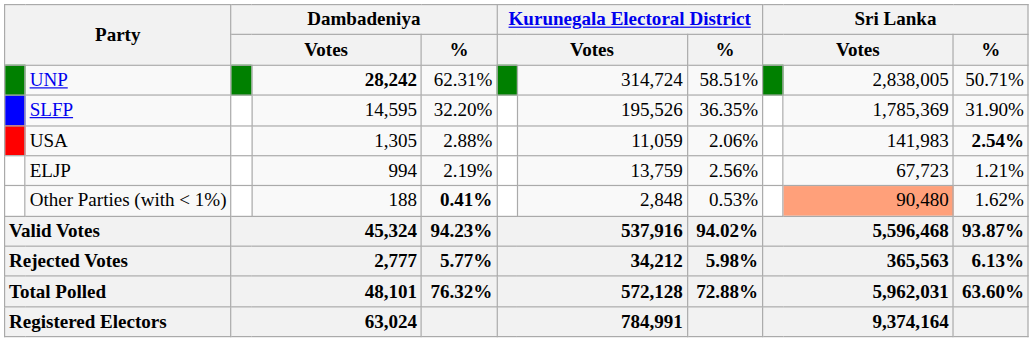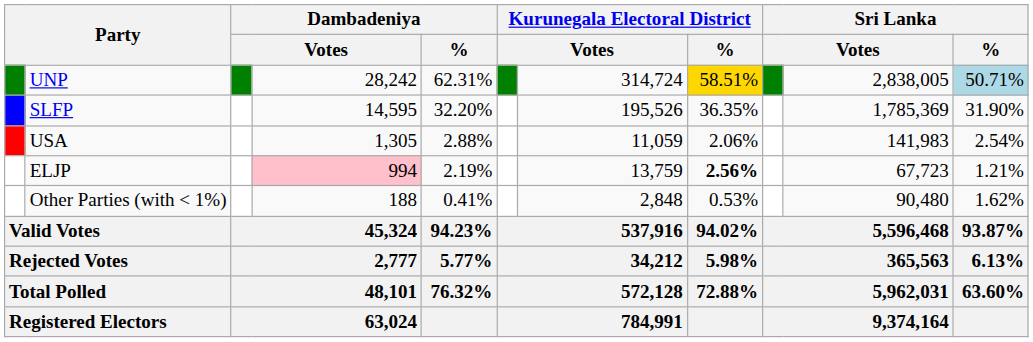UNP | column 4: bold -> normal
UNP | Kurunegala Electoral District / %: no background -> gold background
UNP | Sri Lanka / %: no background -> lightblue background
USA | Sri Lanka / %: bold -> normal
ELJP | column 4: no background -> pink background
ELJP | Kurunegala Electoral District / %: normal -> bold
Other Parties (with < 1%) | Dambadeniya / %: bold -> normal
Other Parties (with < 1%) | column 10: lightsalmon background -> no background
